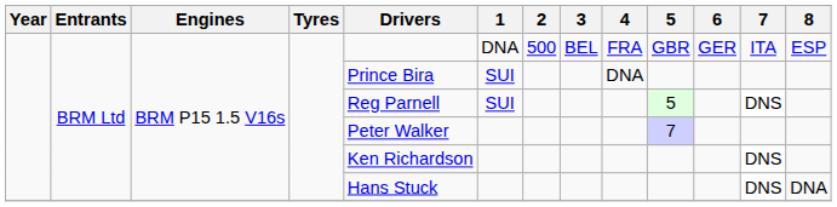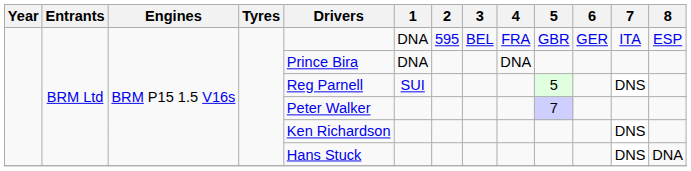row 2 | 2: 500 -> 595
row 3 | 1: SUI -> DNA
